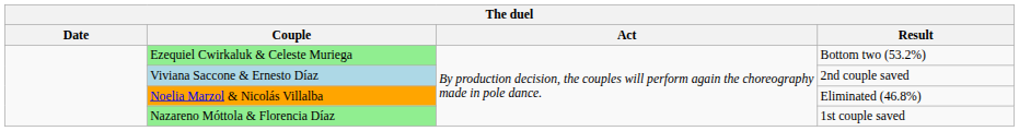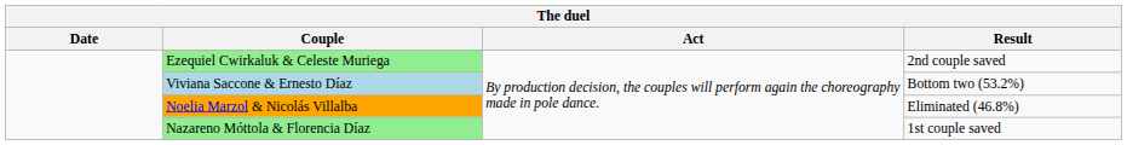Ezequiel Cwirkaluk & Celeste Muriega | Result: Bottom two (53.2%) -> 2nd couple saved
Viviana Saccone & Ernesto Díaz | Result: 2nd couple saved -> Bottom two (53.2%)
